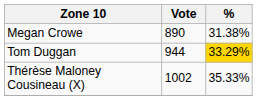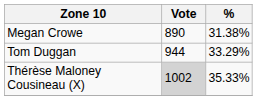Tom Duggan | %: gold background -> no background
Thérèse Maloney Cousineau (X) | Vote: no background -> lightgrey background
